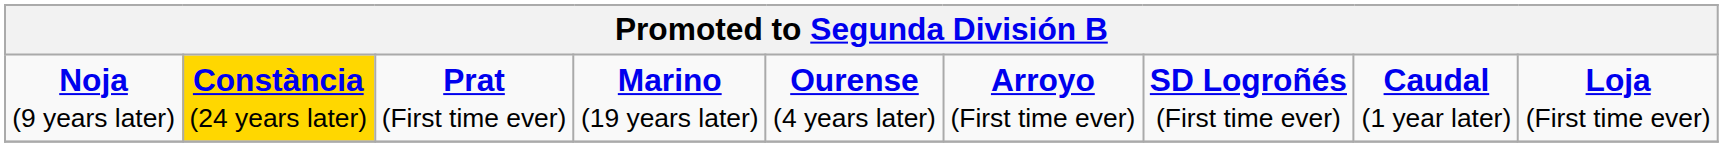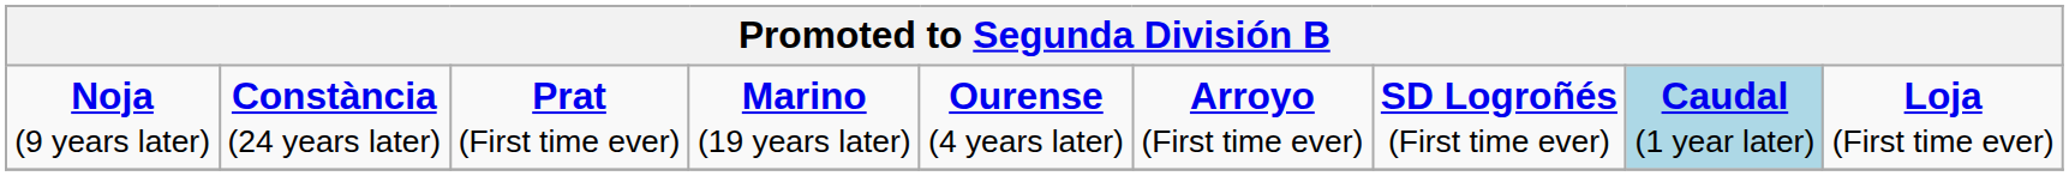Noja (9 years later) | column 2: gold background -> no background
Noja (9 years later) | column 8: no background -> lightblue background
